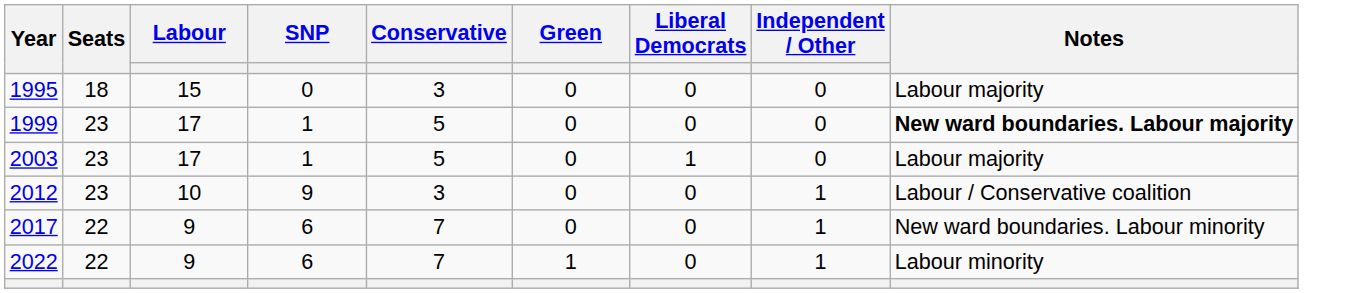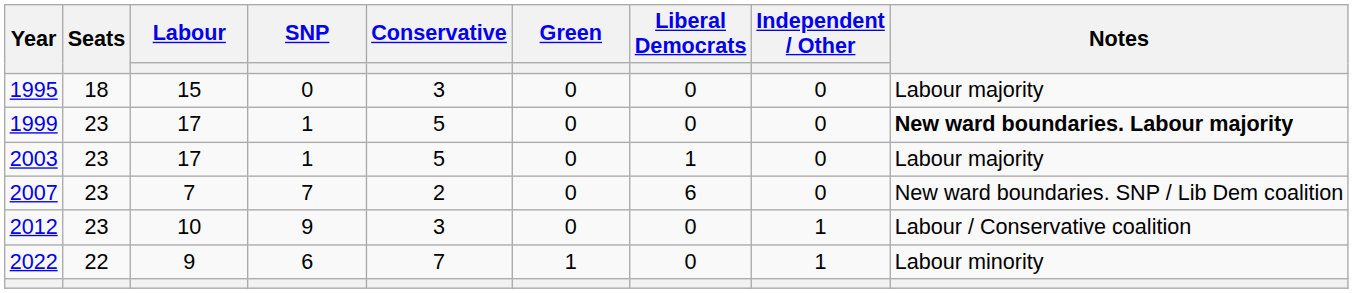+ row: 2007 | 23 | 7 | 7 | 2 | 0 | 6 | 0 | New ward boundaries. SNP / Lib Dem coalition
- row: 2017 | 22 | 9 | 6 | 7 | 0 | 0 | 1 | New ward boundaries. Labour minority
